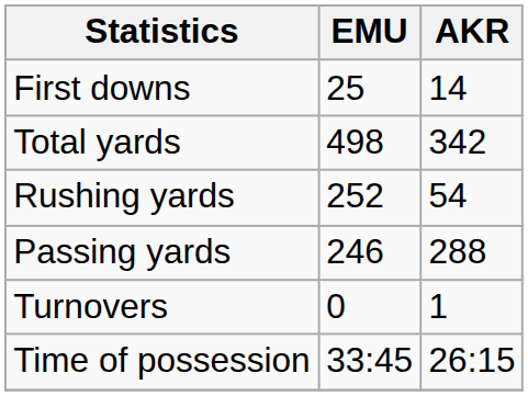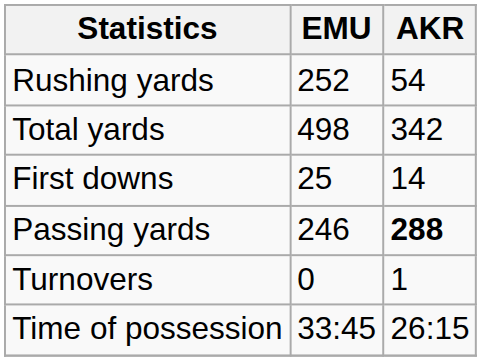rows swapped: First downs <-> Rushing yards
Passing yards | AKR: normal -> bold
